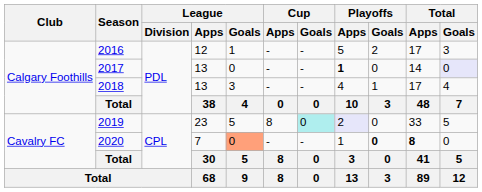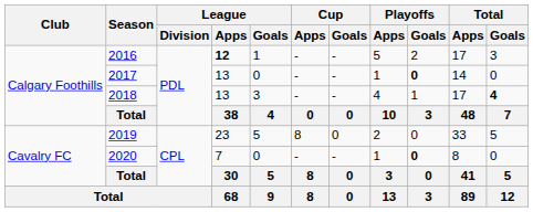2016 | League / Apps: normal -> bold
2017 | Playoffs / Apps: bold -> normal
2017 | Playoffs / Goals: normal -> bold
2017 | Total / Goals: lavender background -> no background
2018 | Total / Goals: normal -> bold
2019 | Cup / Goals: paleturquoise background -> no background
2019 | Playoffs / Apps: lavender background -> no background
2020 | League / Goals: lightsalmon background -> no background
2020 | Total / Apps: bold -> normal
